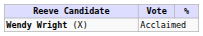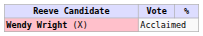Wendy Wright (X) | Reeve Candidate: no background -> pink background
